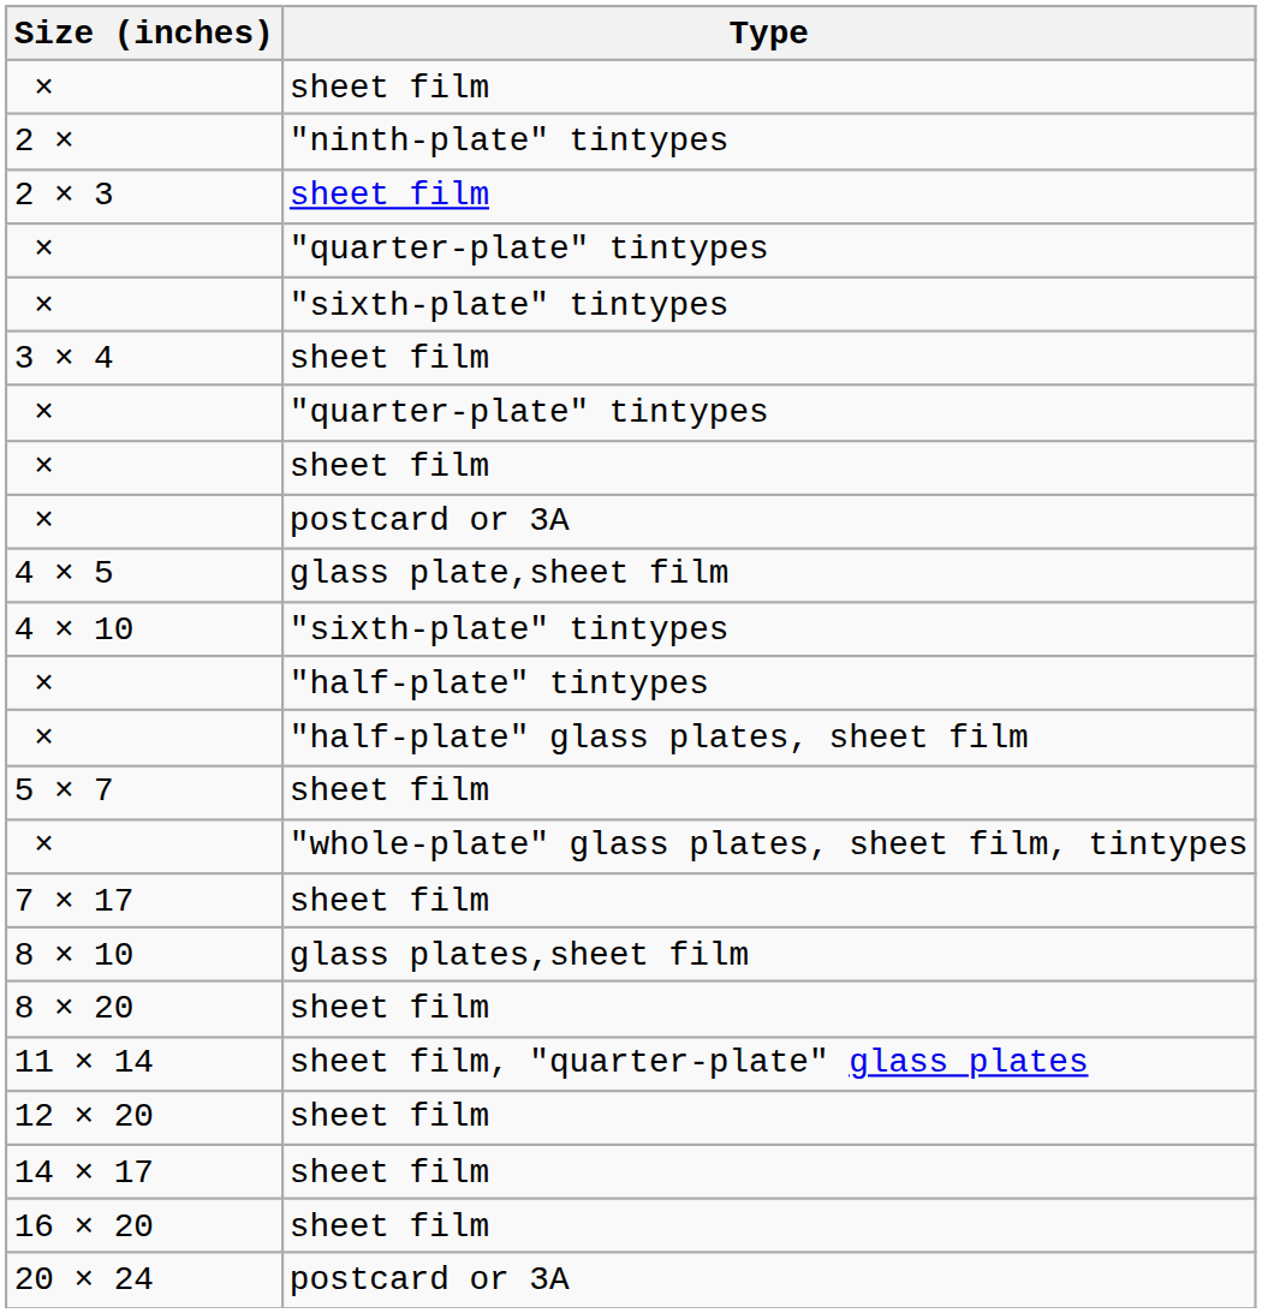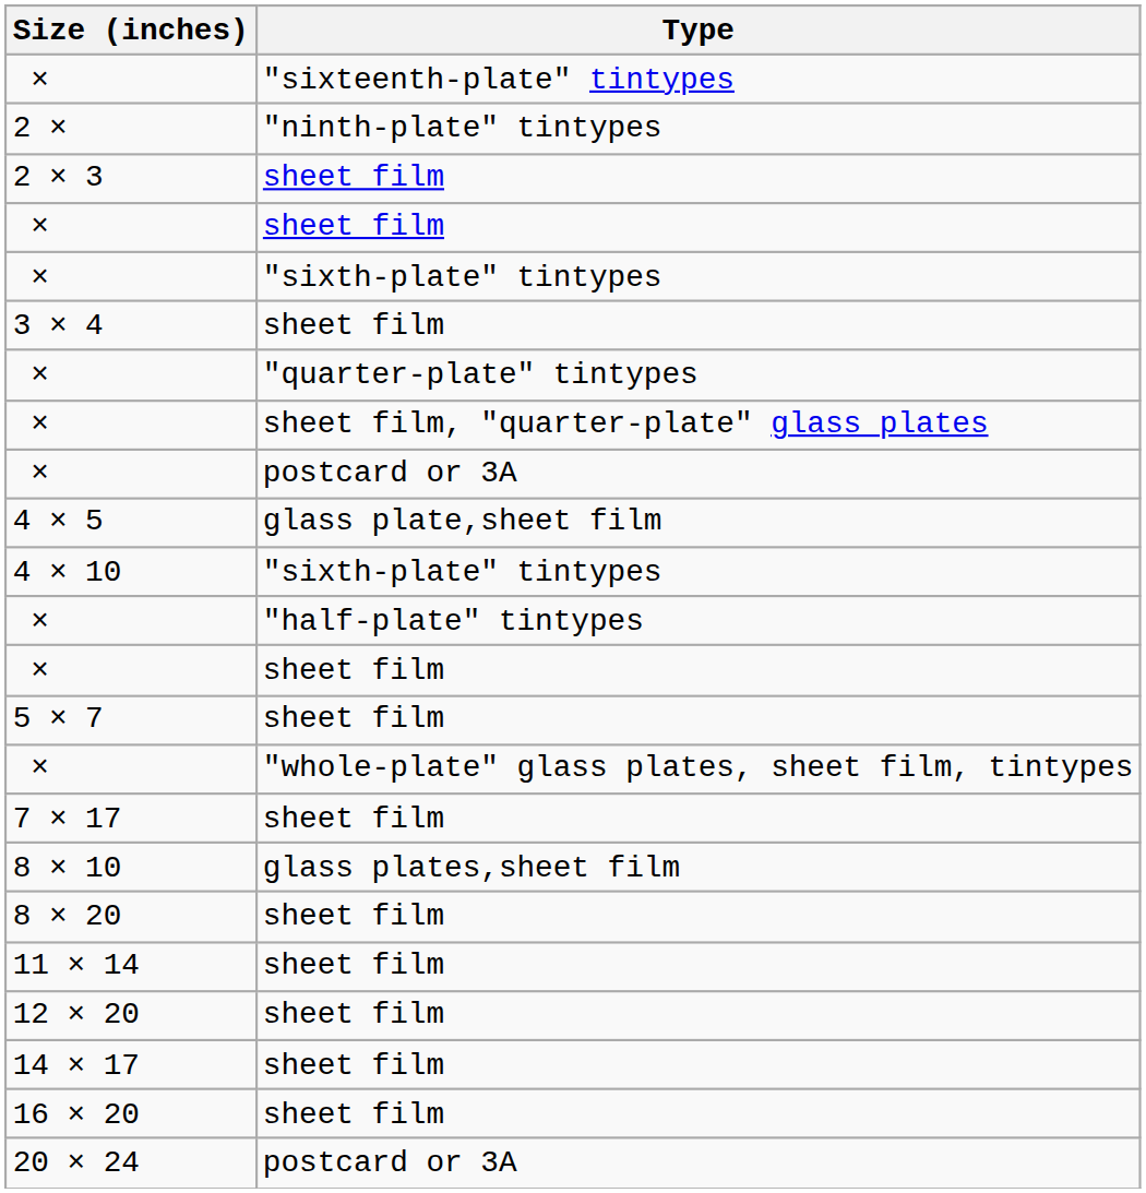row 2 | Type: sheet film -> "sixteenth-plate" tintypes
row 5 | Type: "quarter-plate" tintypes -> sheet film
row 9 | Type: sheet film -> sheet film, "quarter-plate" glass plates
row 14 | Type: "half-plate" glass plates, sheet film -> sheet film
row 20 | Type: sheet film, "quarter-plate" glass plates -> sheet film
